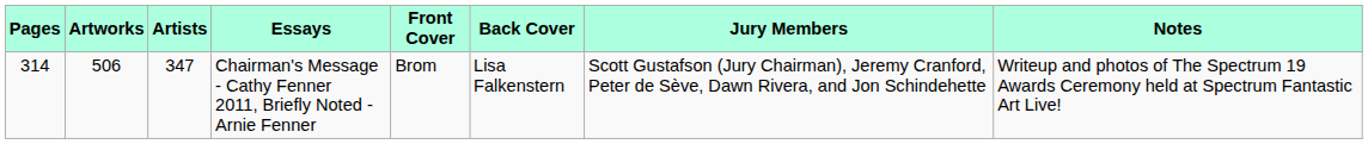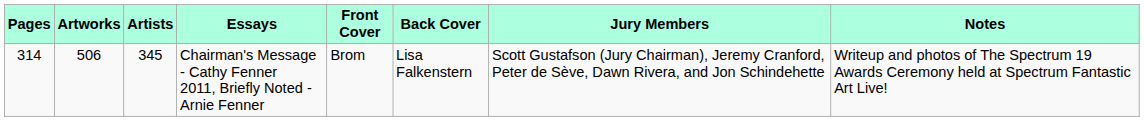row 2 | Artists: 347 -> 345
